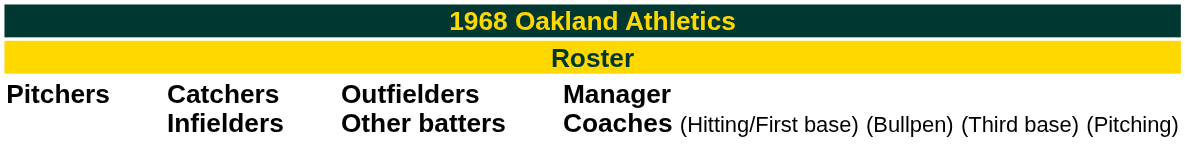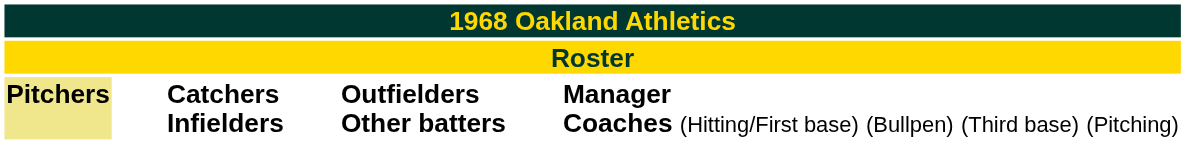Pitchers | column 1: no background -> khaki background
